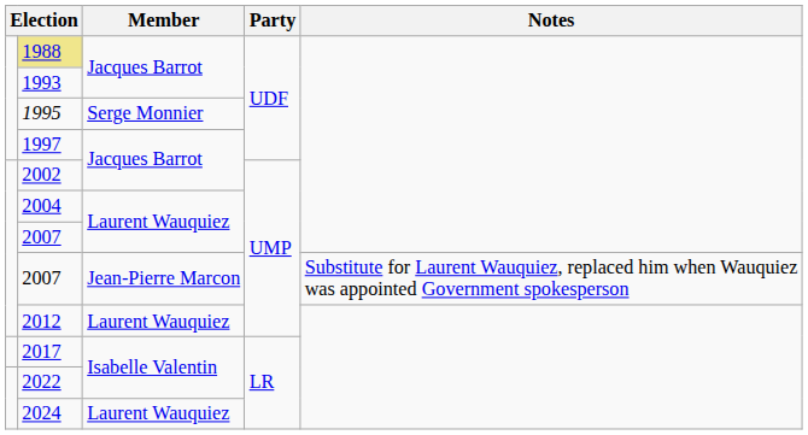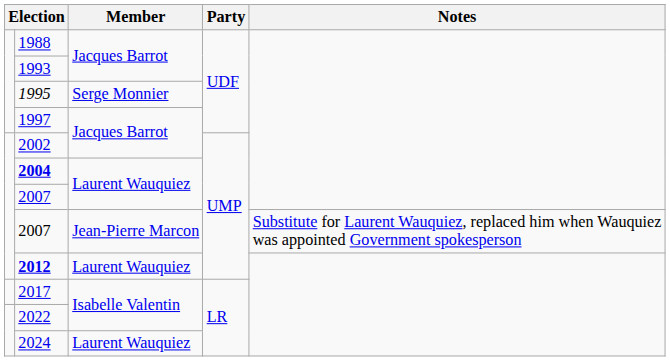1988 | column 2: khaki background -> no background
2004 | column 2: normal -> bold
2012 | column 2: normal -> bold
